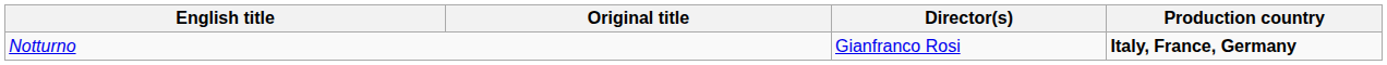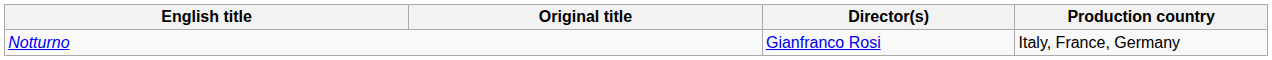Notturno | Production country: bold -> normal
